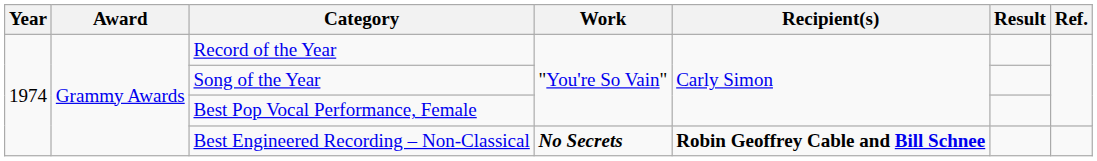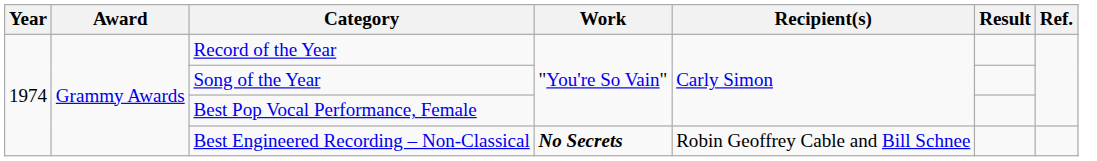Best Engineered Recording – Non-Classical | Recipient(s): bold -> normal
